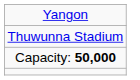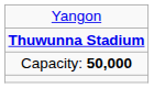row 2 | column 1: normal -> bold
